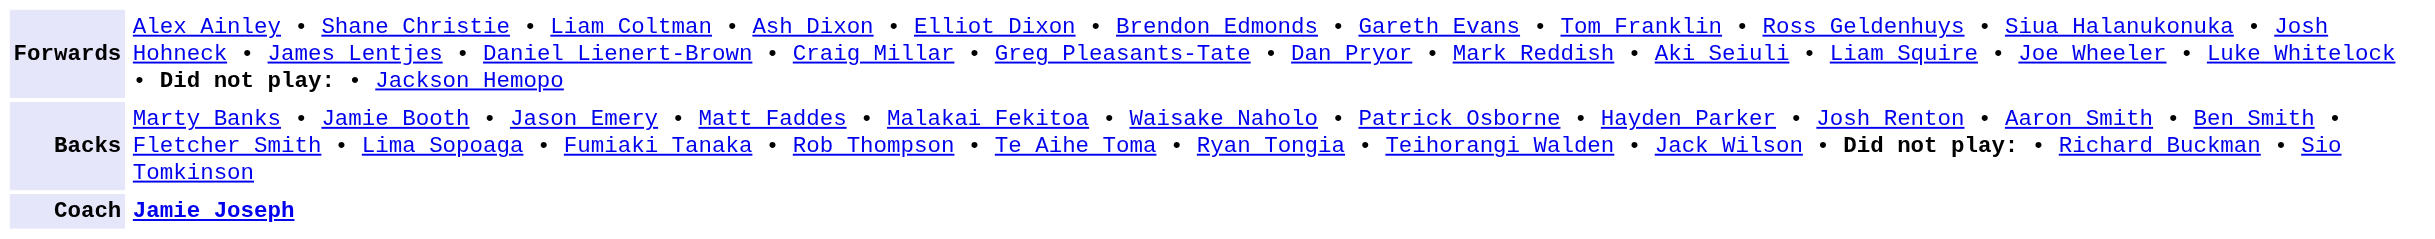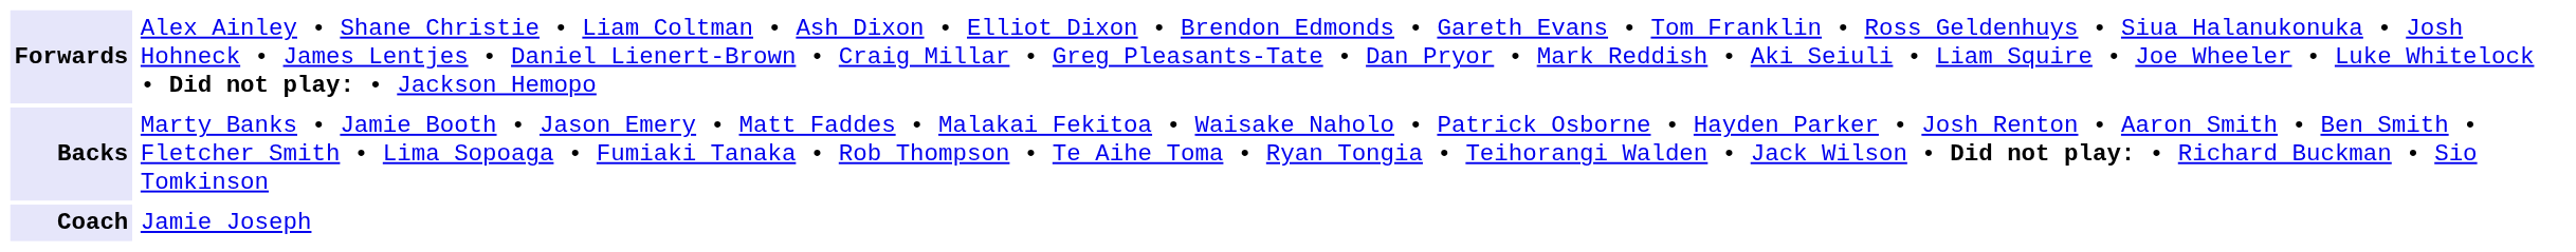Coach | column 2: bold -> normal
